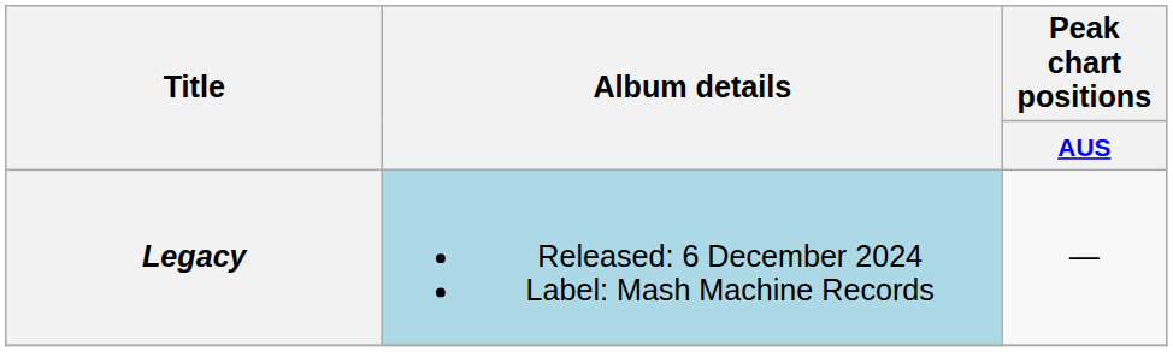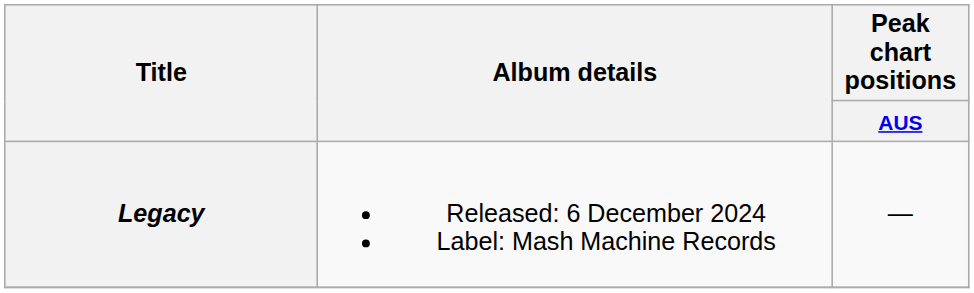Legacy | Album details: lightblue background -> no background
